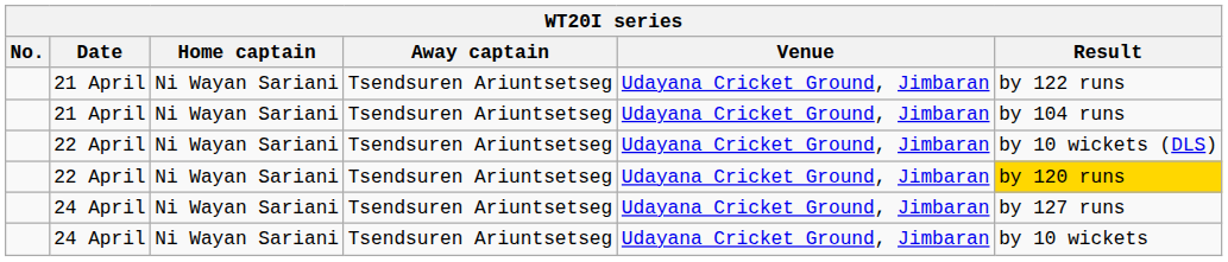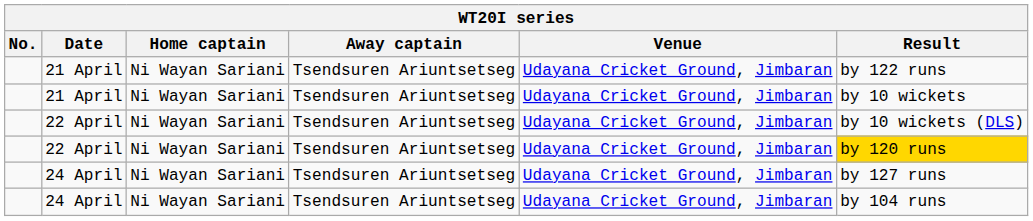row 4 | Result: by 104 runs -> by 10 wickets
row 8 | Result: by 10 wickets -> by 104 runs
